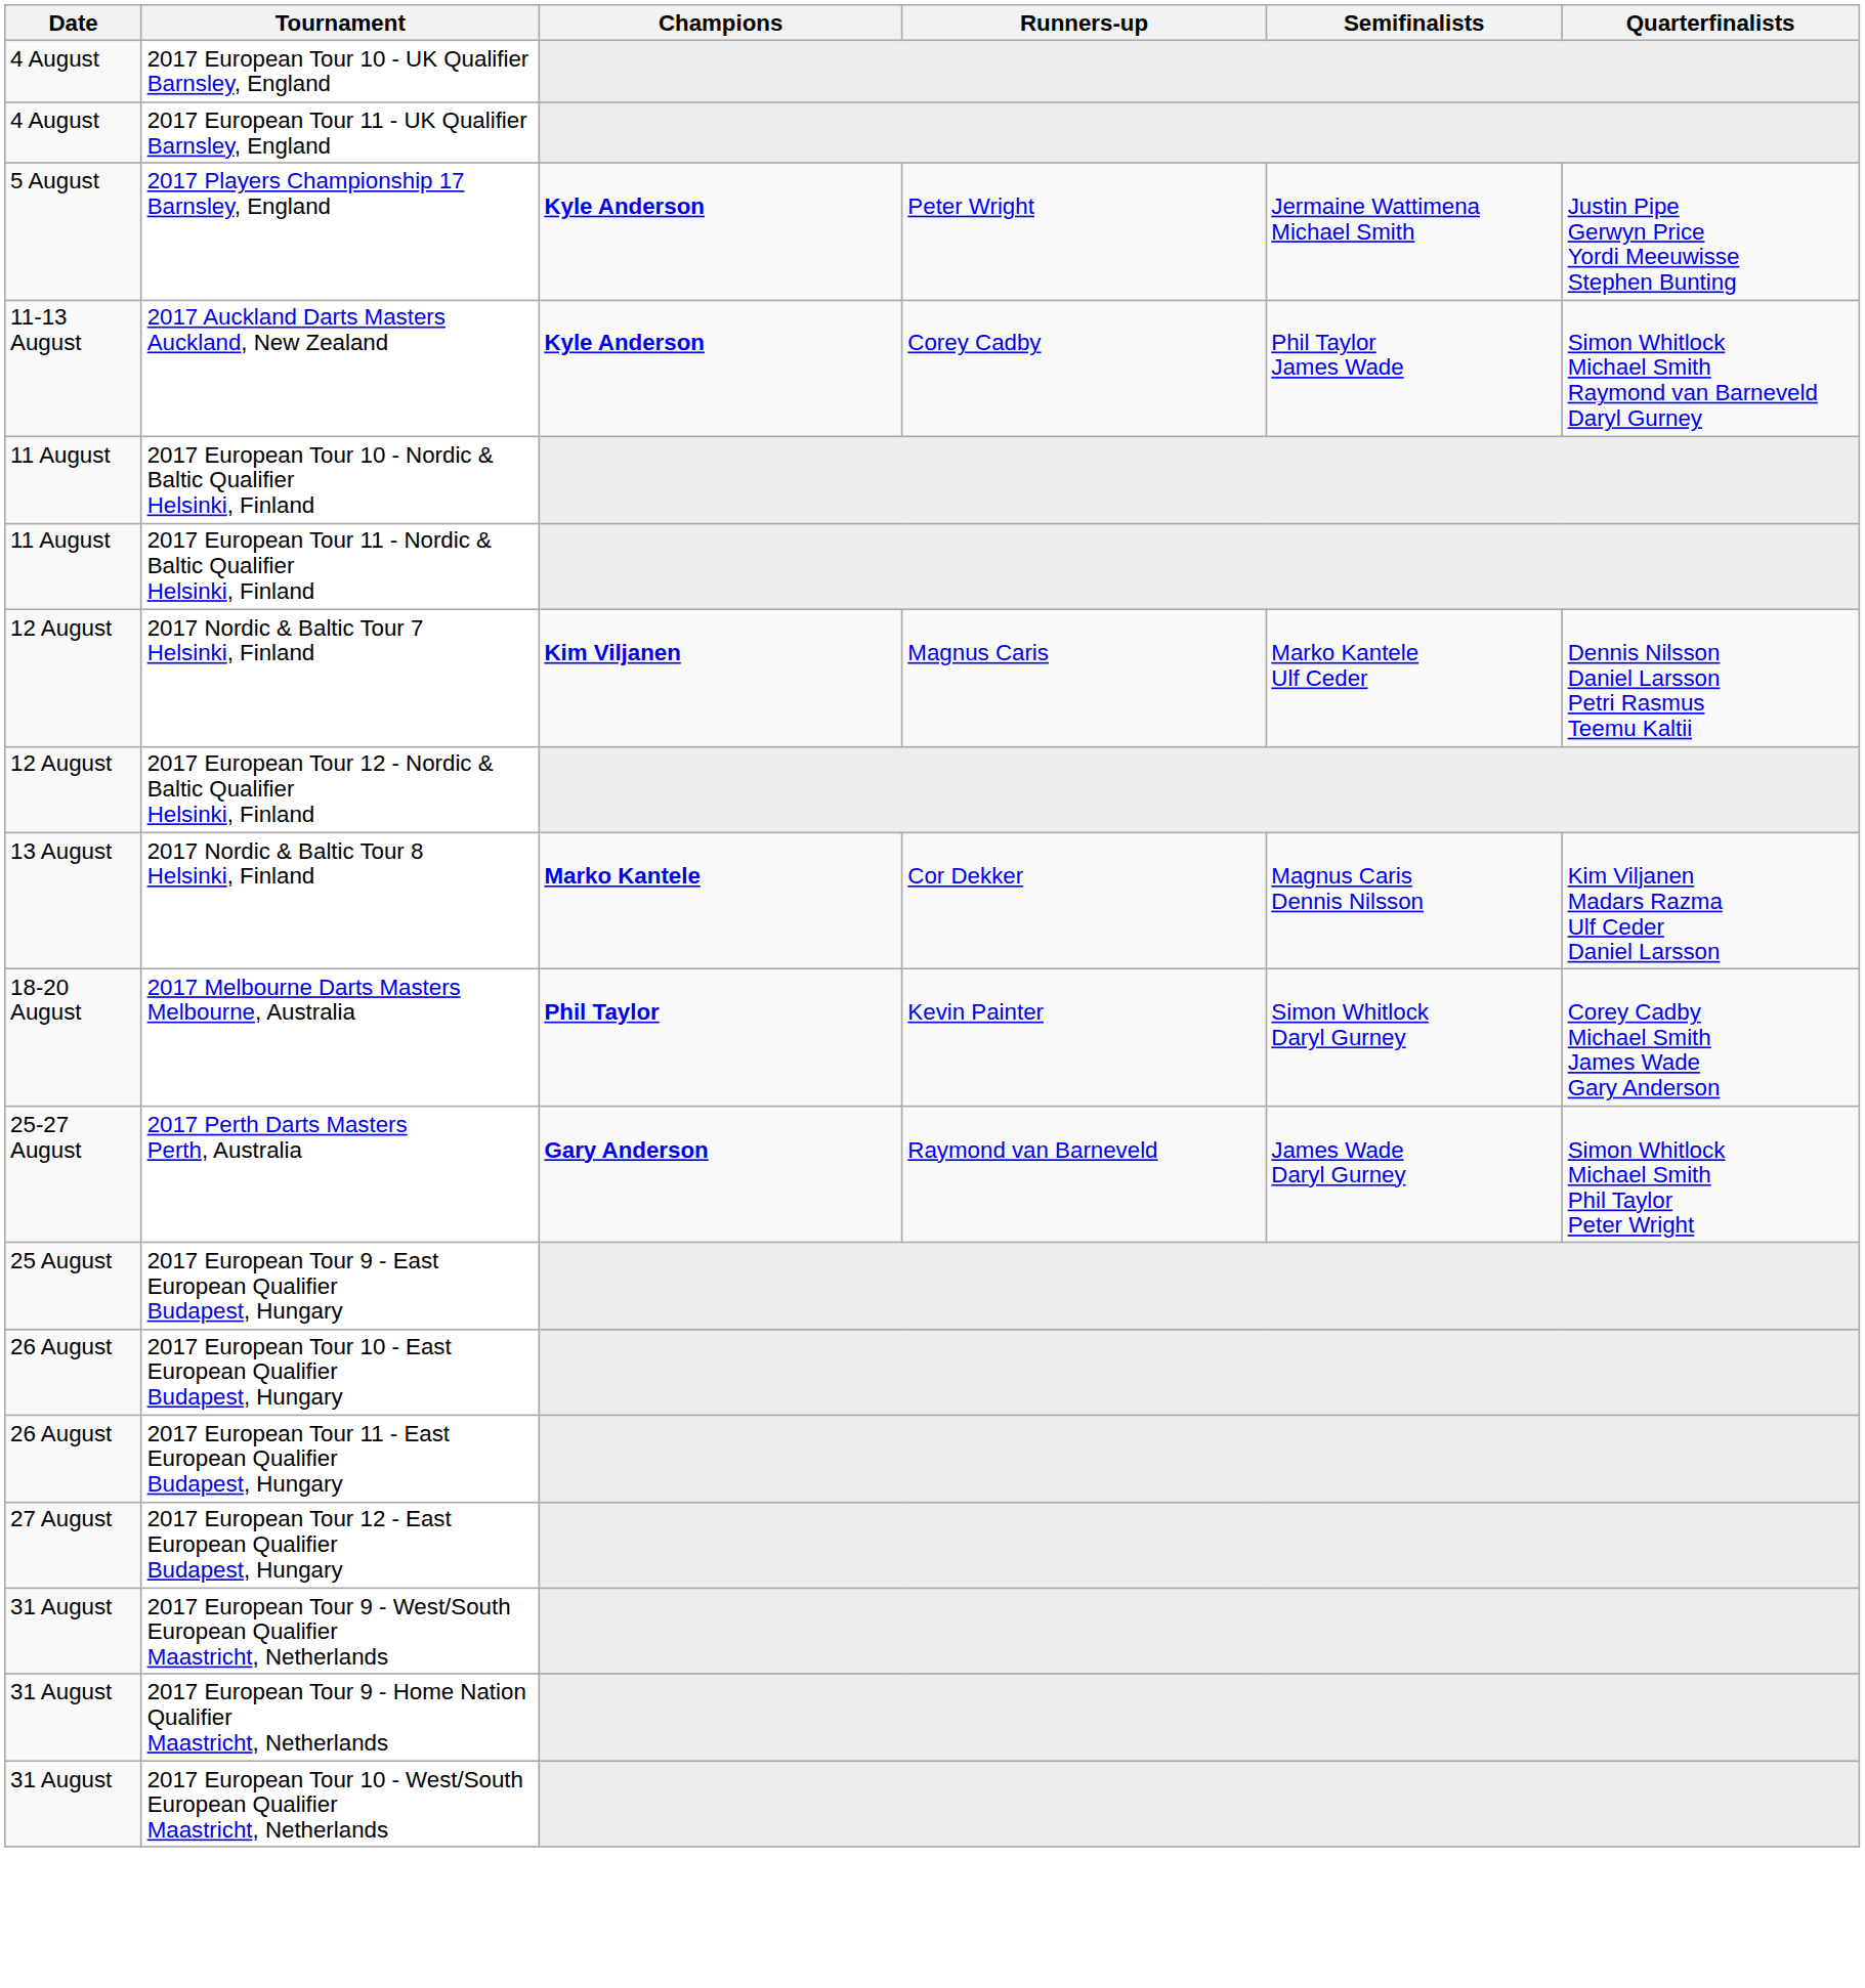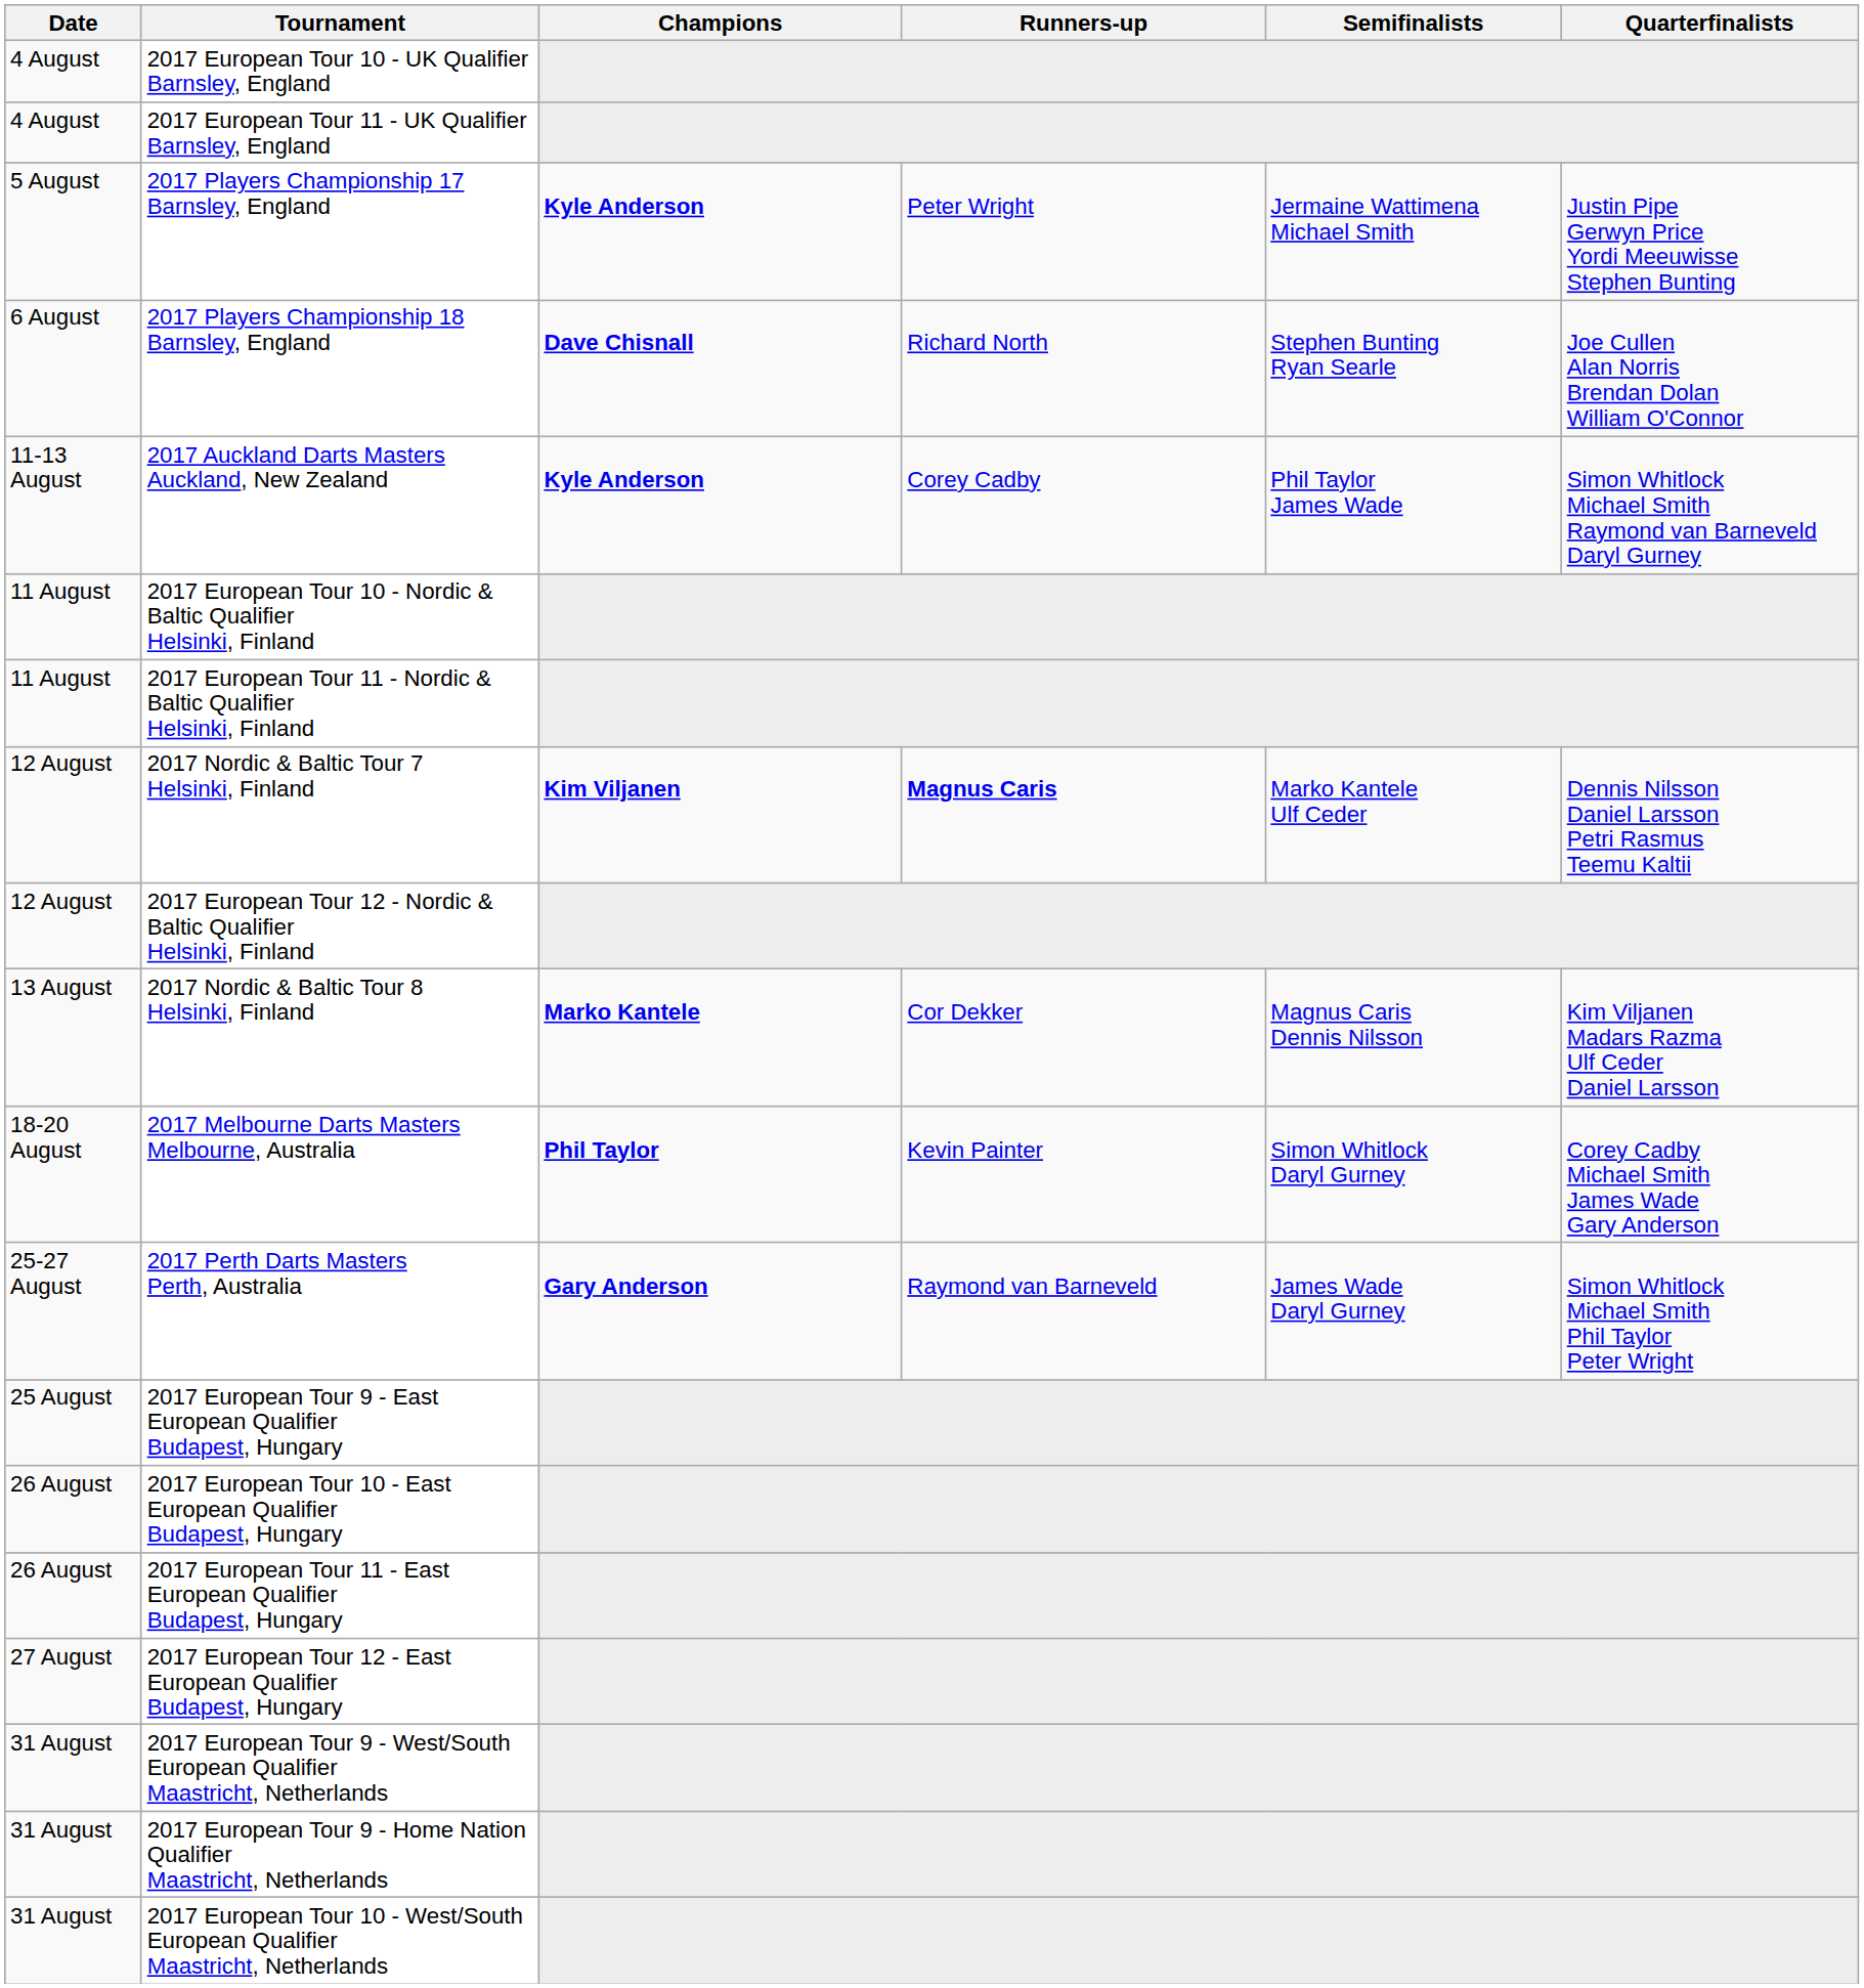+ row: 6 August | 2017 Players Championship 18 Barnsley, England | Dave Chisnall | Richard North | Stephen Bunting Ryan Searle | Joe Cullen Alan Norris Brendan Dolan William O'Connor
2017 Nordic & Baltic Tour 7 Helsinki, Finland | Runners-up: normal -> bold
